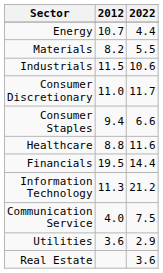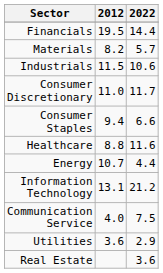rows swapped: Energy <-> Financials
Materials | 2022: 5.5 -> 5.7
Information Technology | 2012: 11.3 -> 13.1
